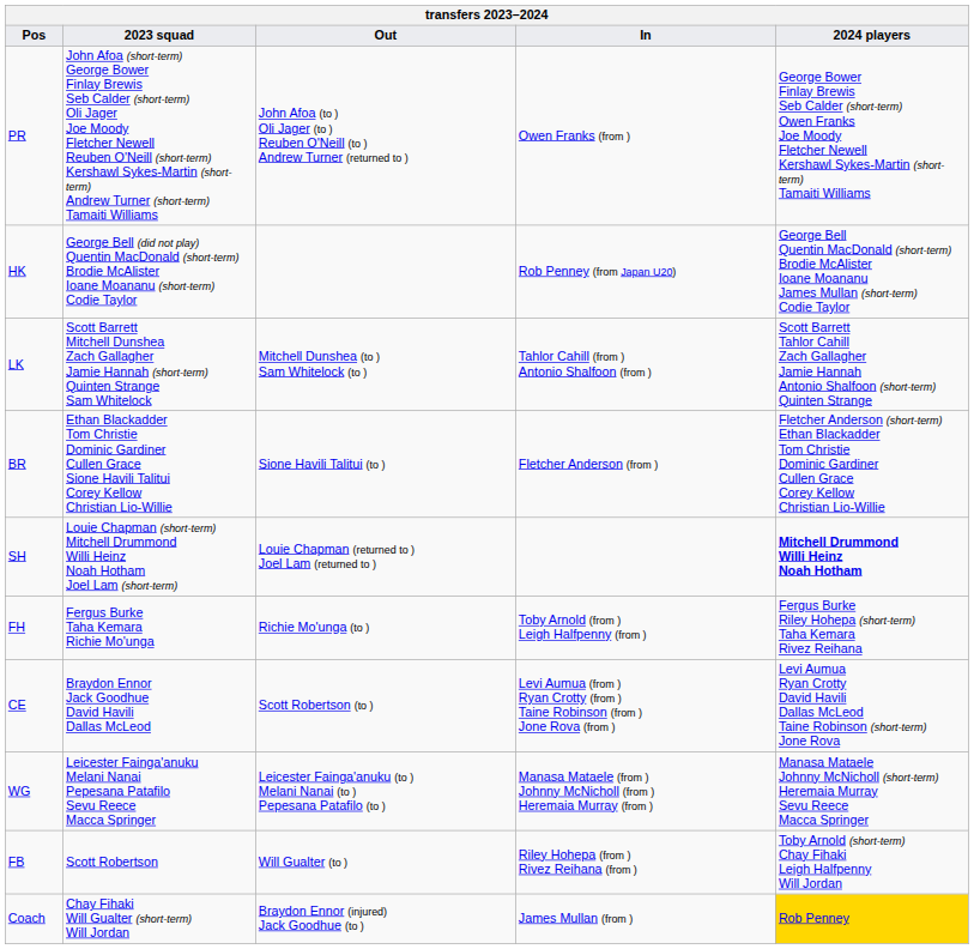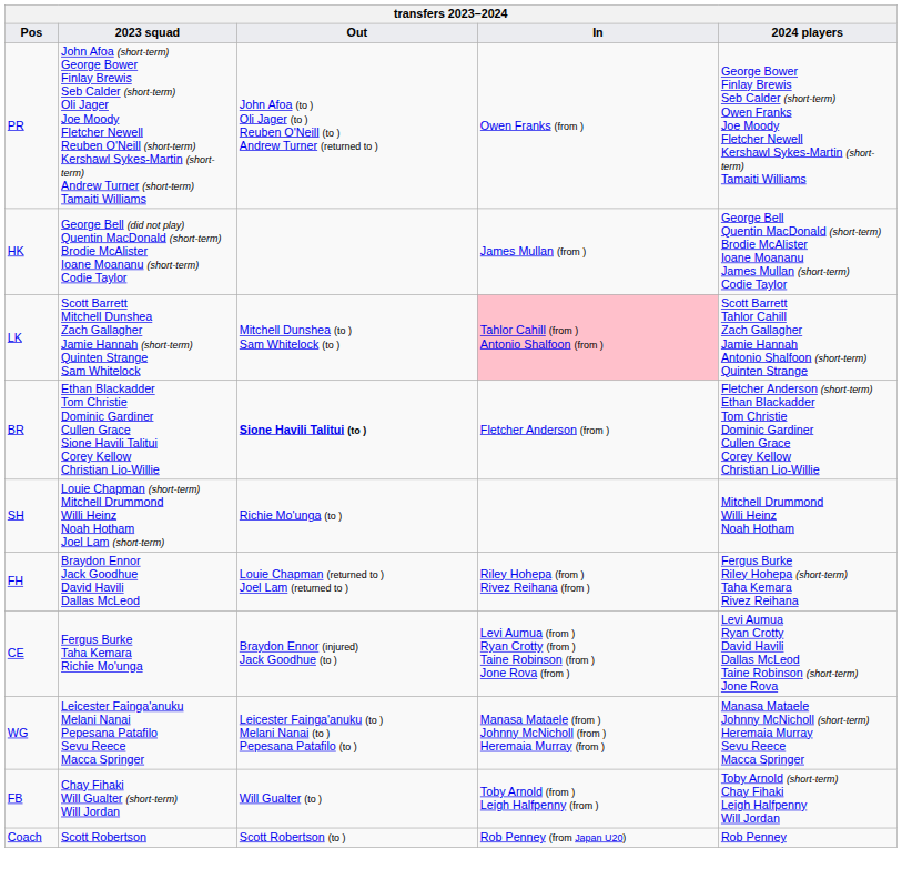HK | In: Rob Penney (from Japan U20) -> James Mullan (from )
LK | In: no background -> pink background
BR | Out: normal -> bold
SH | Out: Louie Chapman (returned to ) Joel Lam (returned to ) -> Richie Mo'unga (to )
SH | 2024 players: bold -> normal
FH | 2023 squad: Fergus Burke Taha Kemara Richie Mo'unga -> Braydon Ennor Jack Goodhue David Havili Dallas McLeod
FH | Out: Richie Mo'unga (to ) -> Louie Chapman (returned to ) Joel Lam (returned to )
FH | In: Toby Arnold (from ) Leigh Halfpenny (from ) -> Riley Hohepa (from ) Rivez Reihana (from )
CE | 2023 squad: Braydon Ennor Jack Goodhue David Havili Dallas McLeod -> Fergus Burke Taha Kemara Richie Mo'unga
CE | Out: Scott Robertson (to ) -> Braydon Ennor (injured) Jack Goodhue (to )
FB | 2023 squad: Scott Robertson -> Chay Fihaki Will Gualter (short-term) Will Jordan
FB | In: Riley Hohepa (from ) Rivez Reihana (from ) -> Toby Arnold (from ) Leigh Halfpenny (from )
Coach | 2023 squad: Chay Fihaki Will Gualter (short-term) Will Jordan -> Scott Robertson
Coach | Out: Braydon Ennor (injured) Jack Goodhue (to ) -> Scott Robertson (to )
Coach | In: James Mullan (from ) -> Rob Penney (from Japan U20)
Coach | 2024 players: gold background -> no background
